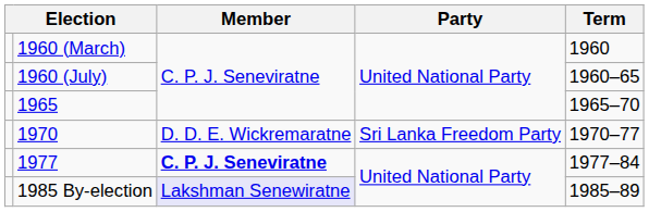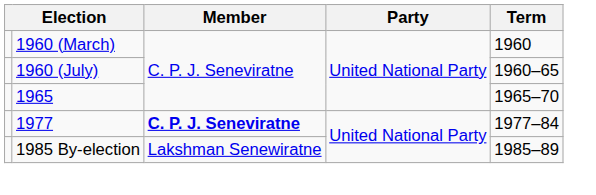- row: 1970 | D. D. E. Wickremaratne | Sri Lanka Freedom Party | 1970–77
1985 By-election | Member: lavender background -> no background
